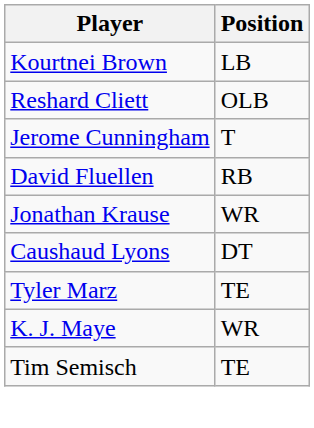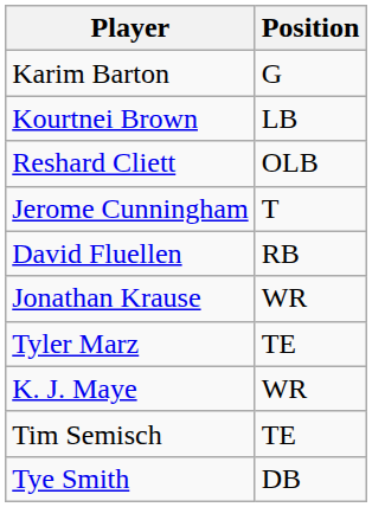+ row: Karim Barton | G
- row: Caushaud Lyons | DT
+ row: Tye Smith | DB
